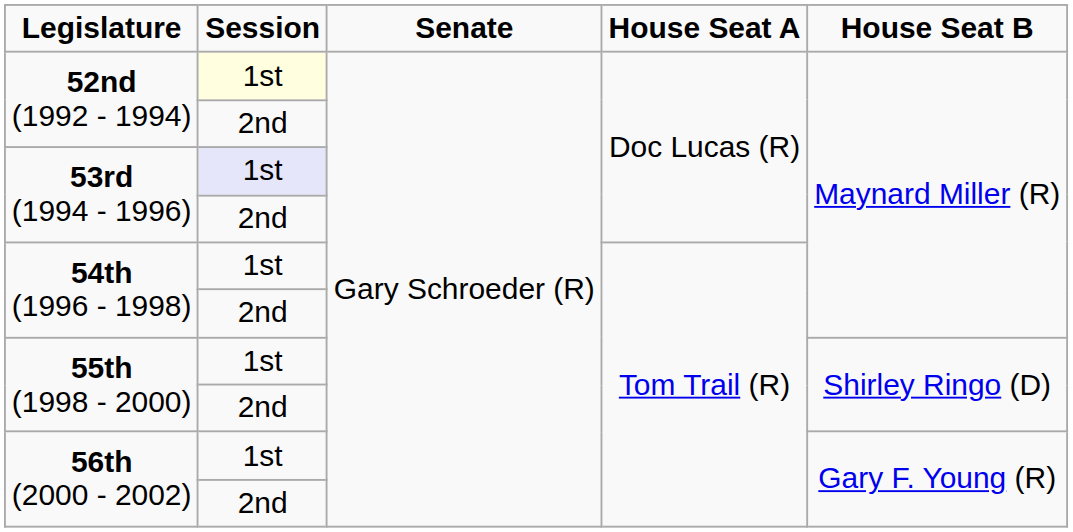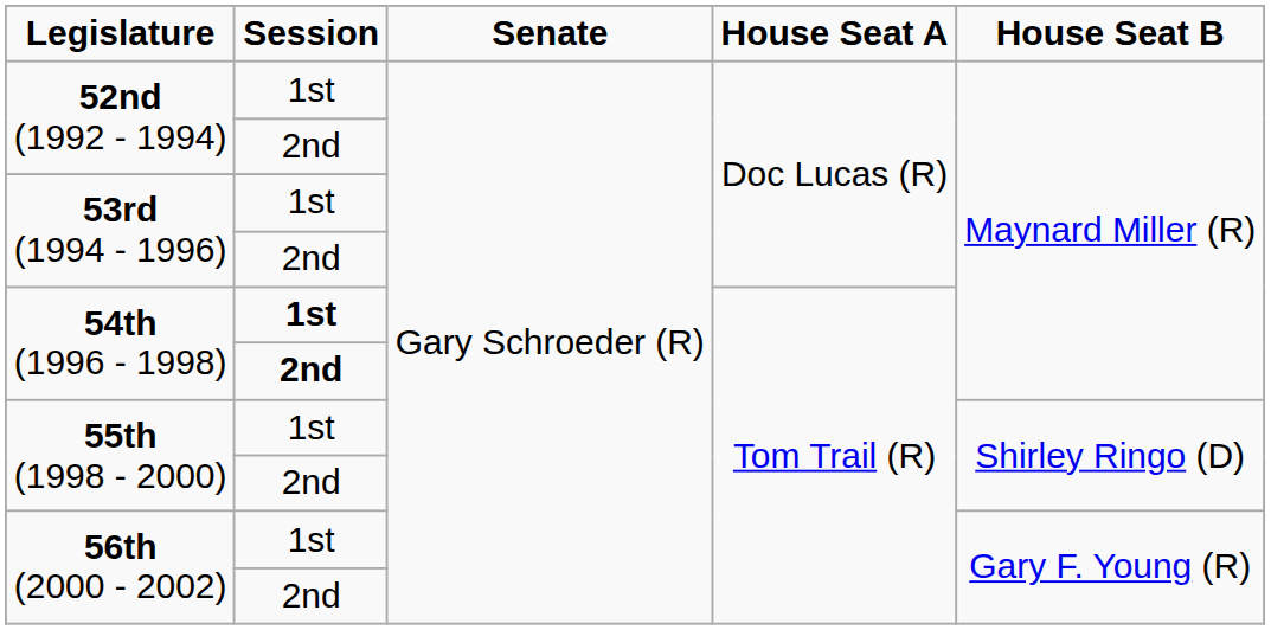52nd (1992 - 1994) / 1st | Session: lightyellow background -> no background
53rd (1994 - 1996) / 1st | Session: lavender background -> no background
54th (1996 - 1998) / 1st | Session: normal -> bold
54th (1996 - 1998) / 2nd | Session: normal -> bold
